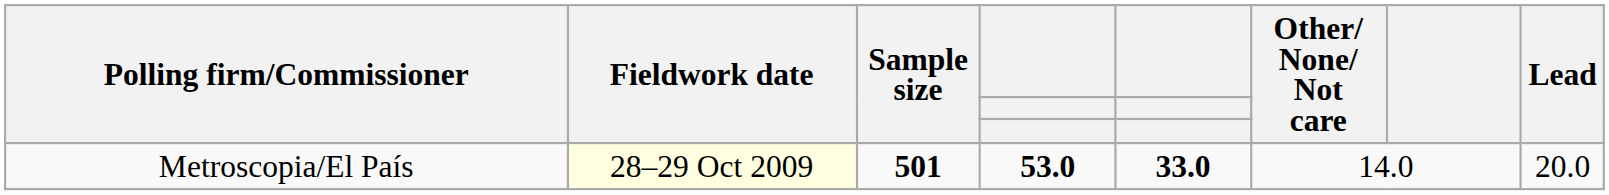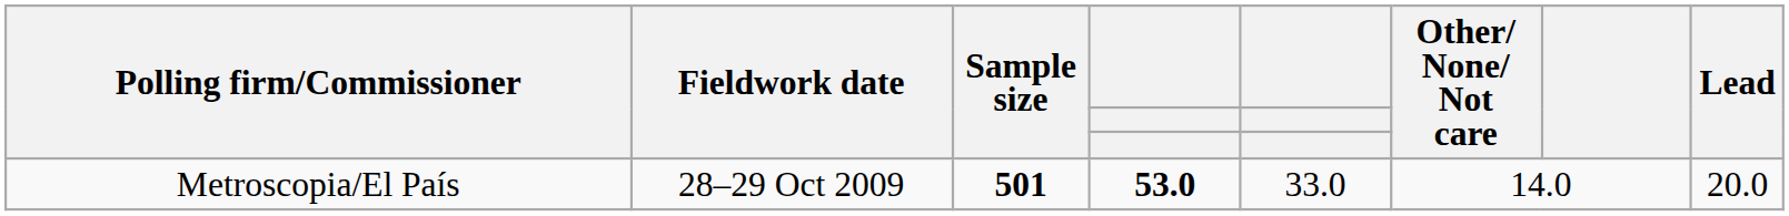Metroscopia/El País | Fieldwork date: lightyellow background -> no background
Metroscopia/El País | column 5: bold -> normal
